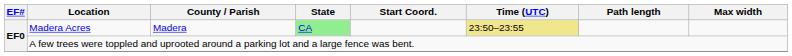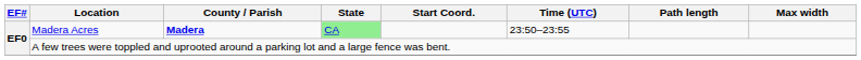Madera Acres | County / Parish: normal -> bold
Madera Acres | Time (UTC): khaki background -> no background
